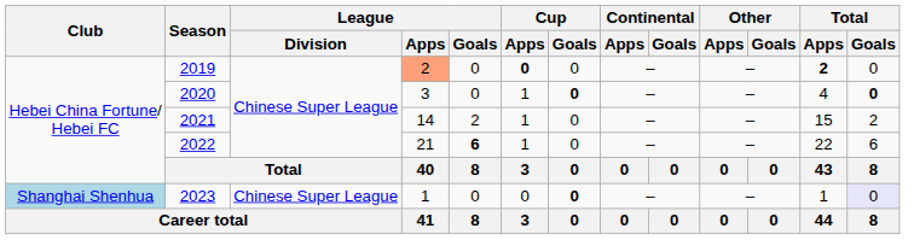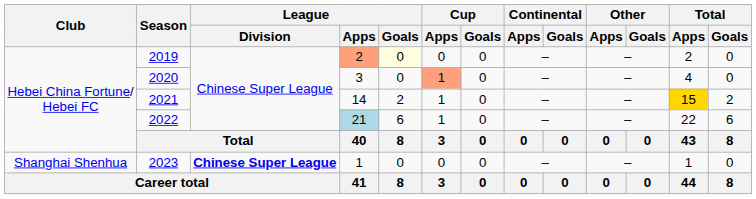2019 | League / Goals: no background -> lightyellow background
2019 | Cup / Apps: bold -> normal
2019 | Total / Apps: bold -> normal
2020 | Cup / Apps: no background -> lightsalmon background
2020 | Cup / Goals: bold -> normal
2020 | Total / Goals: bold -> normal
2021 | Total / Apps: no background -> gold background
2022 | League / Apps: no background -> lightblue background
2022 | League / Goals: bold -> normal
2023 | Club: lightblue background -> no background
2023 | League / Division: normal -> bold
2023 | Cup / Goals: bold -> normal
2023 | Total / Goals: lavender background -> no background
